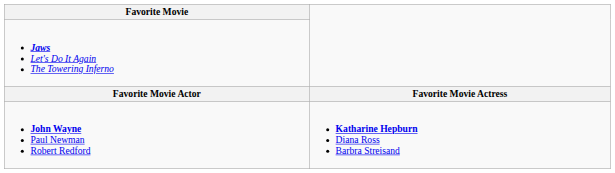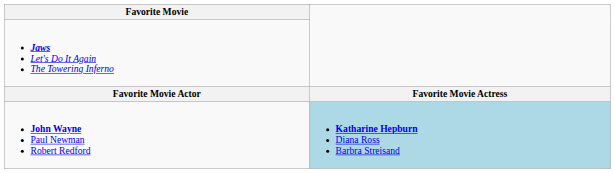John Wayne Paul Newman Robert Redford | column 2: no background -> lightblue background
